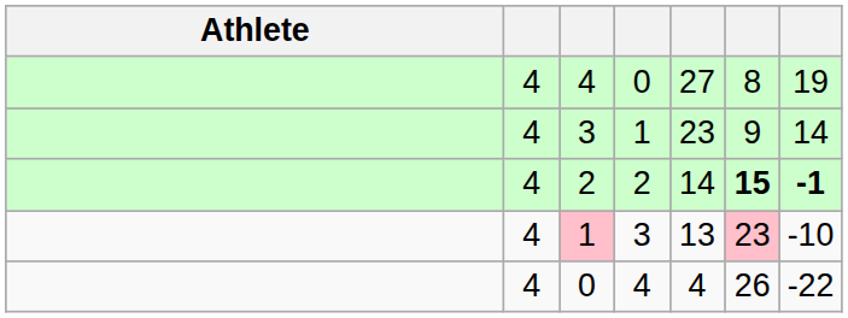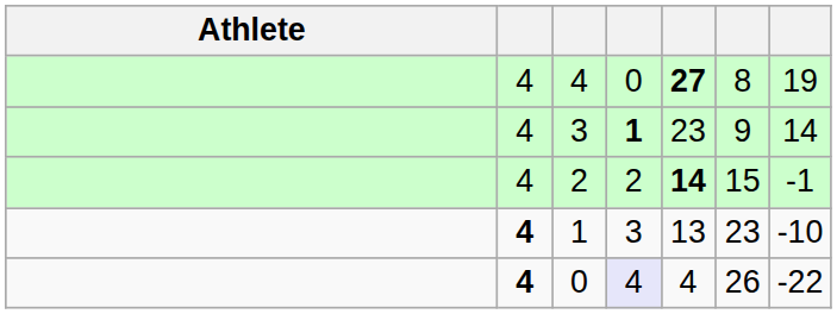row 2 | column 5: normal -> bold
row 3 | column 4: normal -> bold
row 4 | column 5: normal -> bold
row 4 | column 6: bold -> normal
row 4 | column 7: bold -> normal
row 5 | column 2: normal -> bold
row 5 | column 3: pink background -> no background
row 5 | column 6: pink background -> no background
row 6 | column 2: normal -> bold
row 6 | column 4: no background -> lavender background
